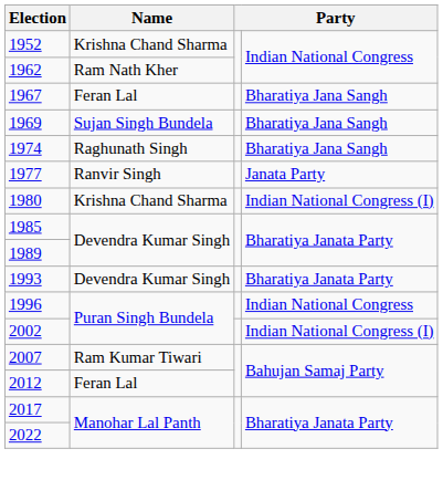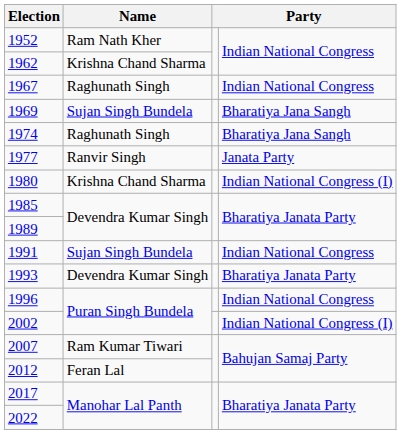1952 | Name: Krishna Chand Sharma -> Ram Nath Kher
1962 | Name: Ram Nath Kher -> Krishna Chand Sharma
1967 | Name: Feran Lal -> Raghunath Singh
1967 | column 4: Bharatiya Jana Sangh -> Indian National Congress
+ row: 1991 | Sujan Singh Bundela | Indian National Congress
